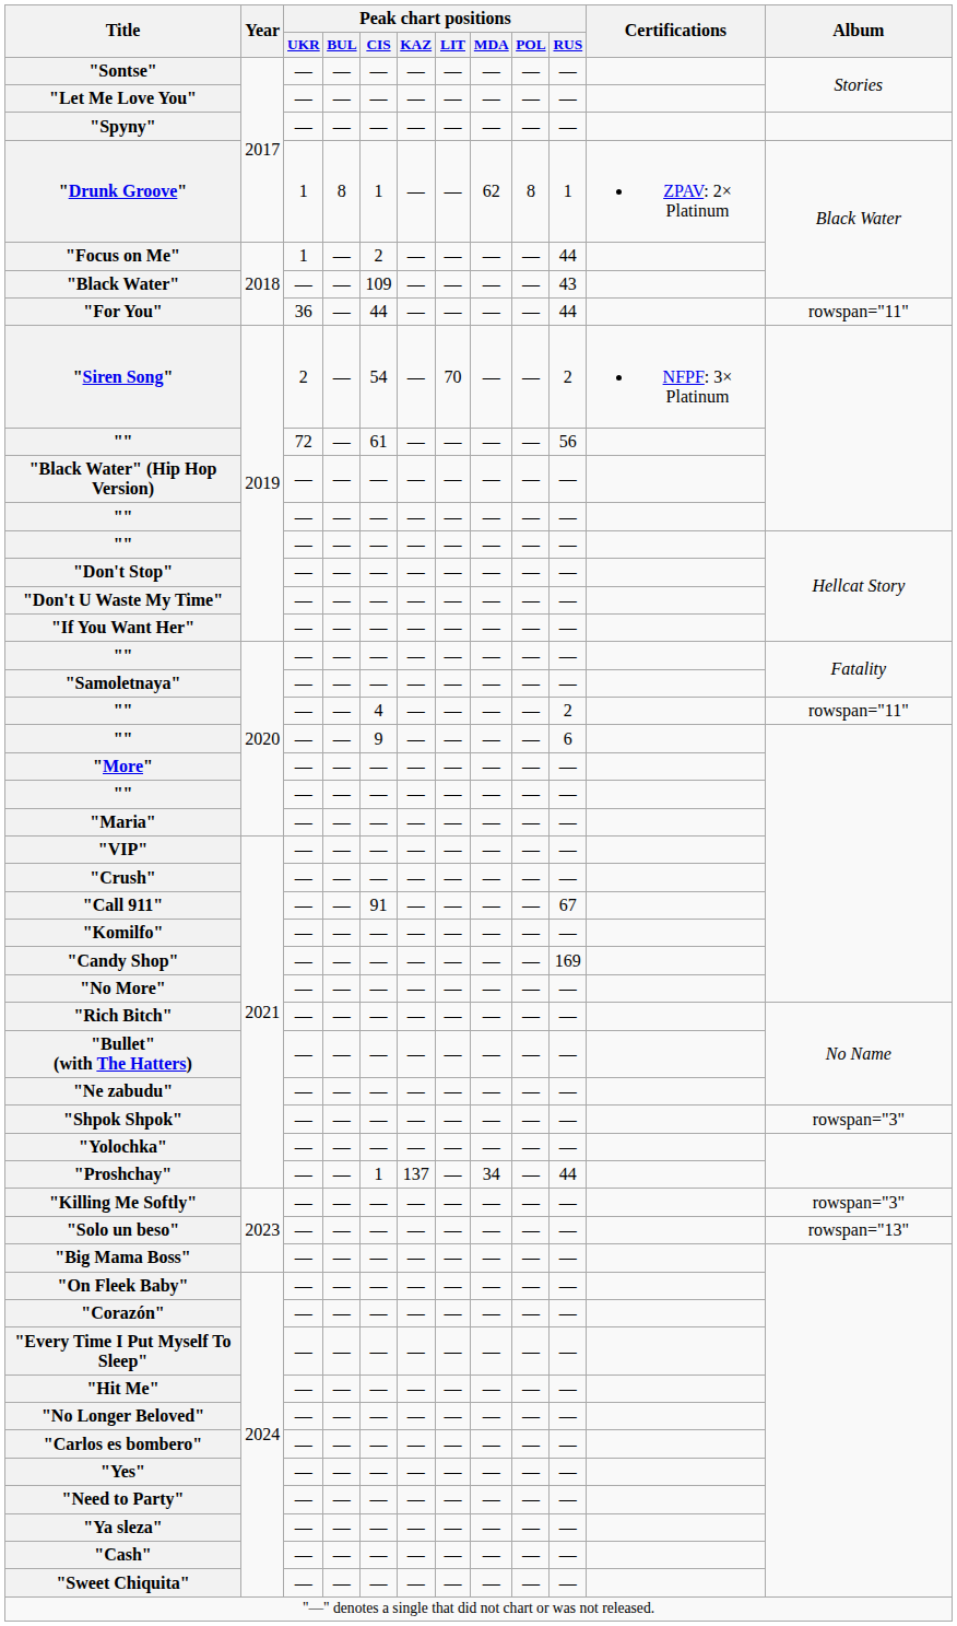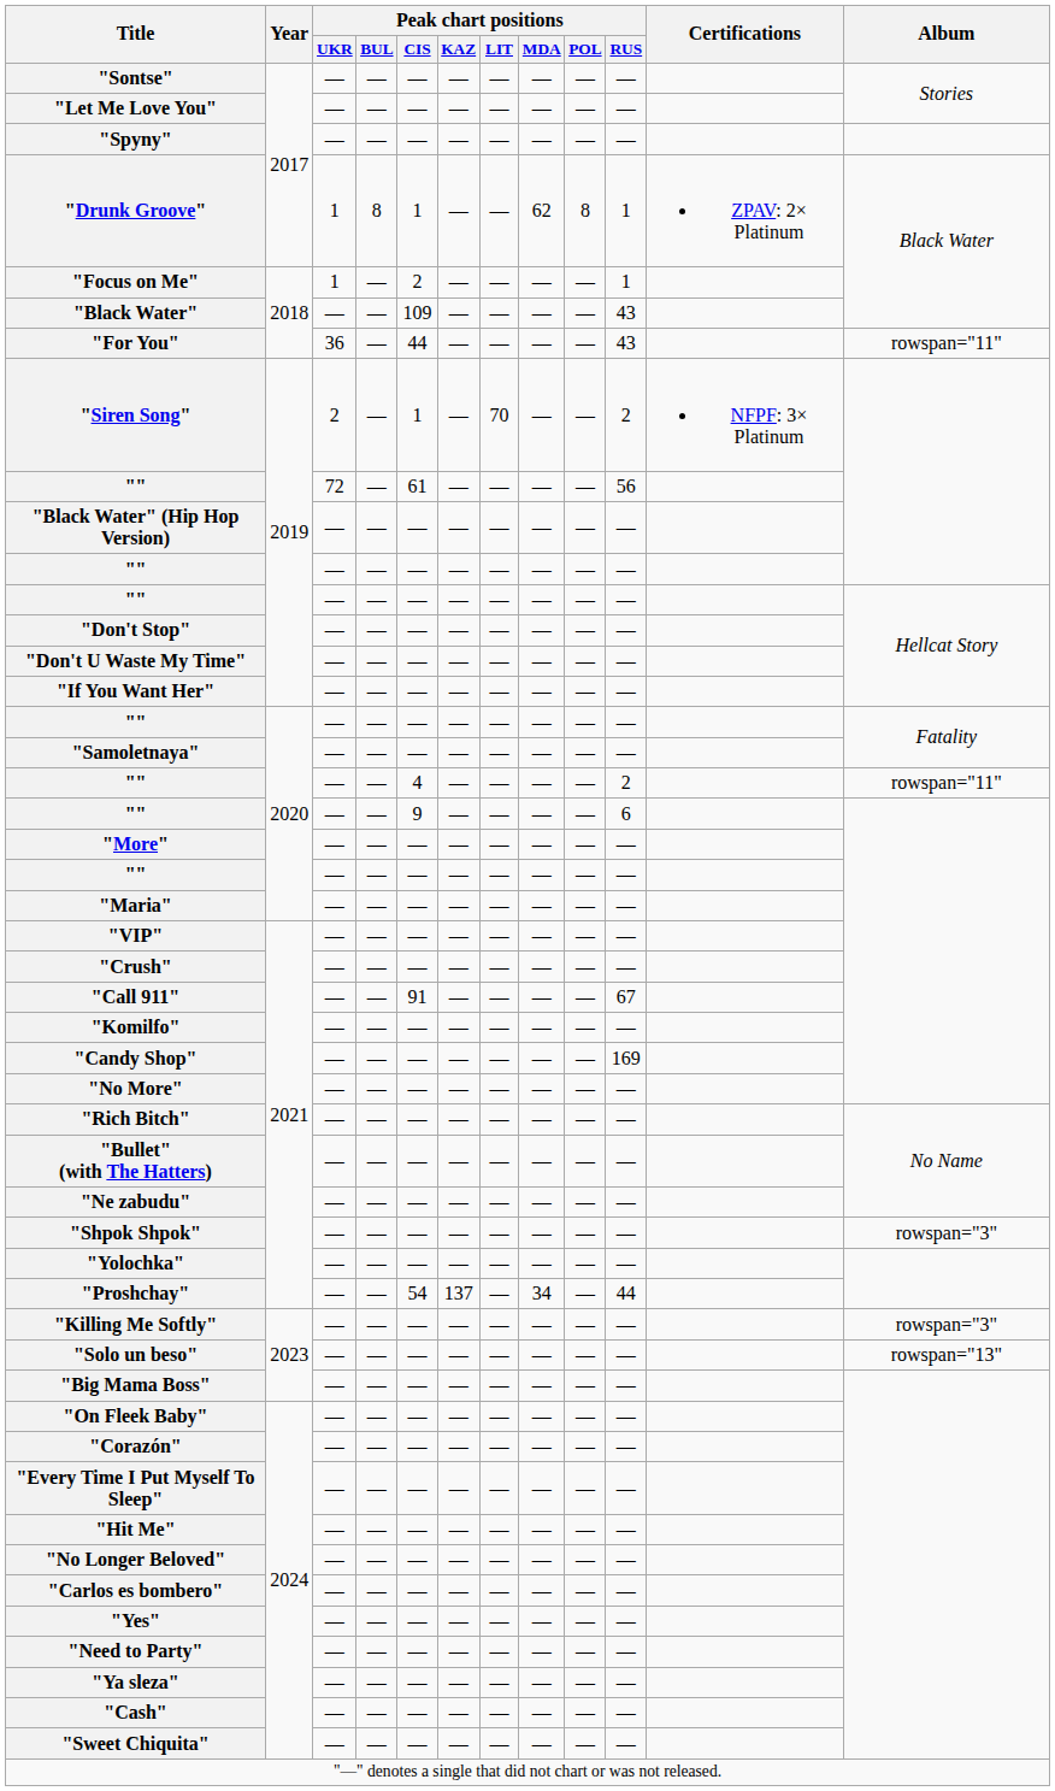"Focus on Me" | Peak chart positions / RUS: 44 -> 1
"For You" | Peak chart positions / RUS: 44 -> 43
"Siren Song" | Peak chart positions / CIS: 54 -> 1
"Proshchay" | Peak chart positions / CIS: 1 -> 54
